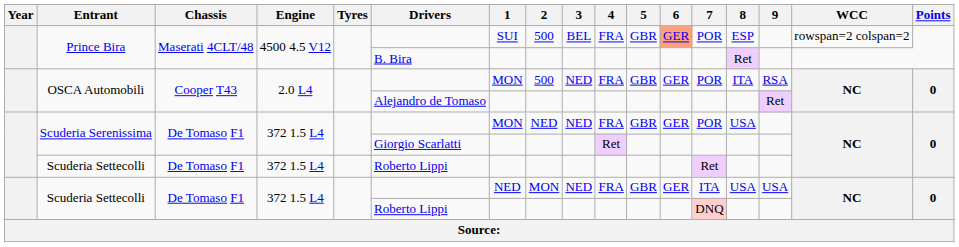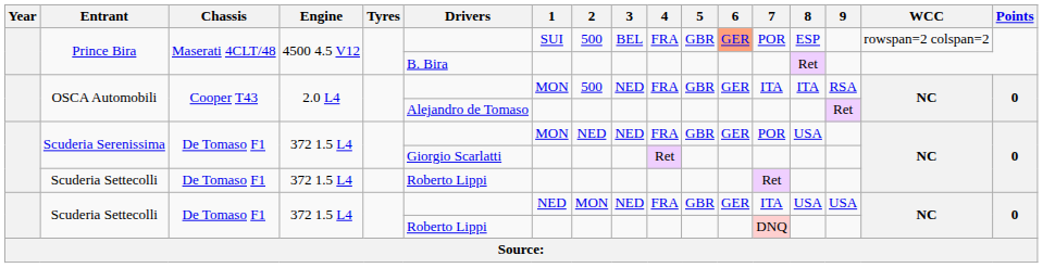row 4 | 7: POR -> ITA
